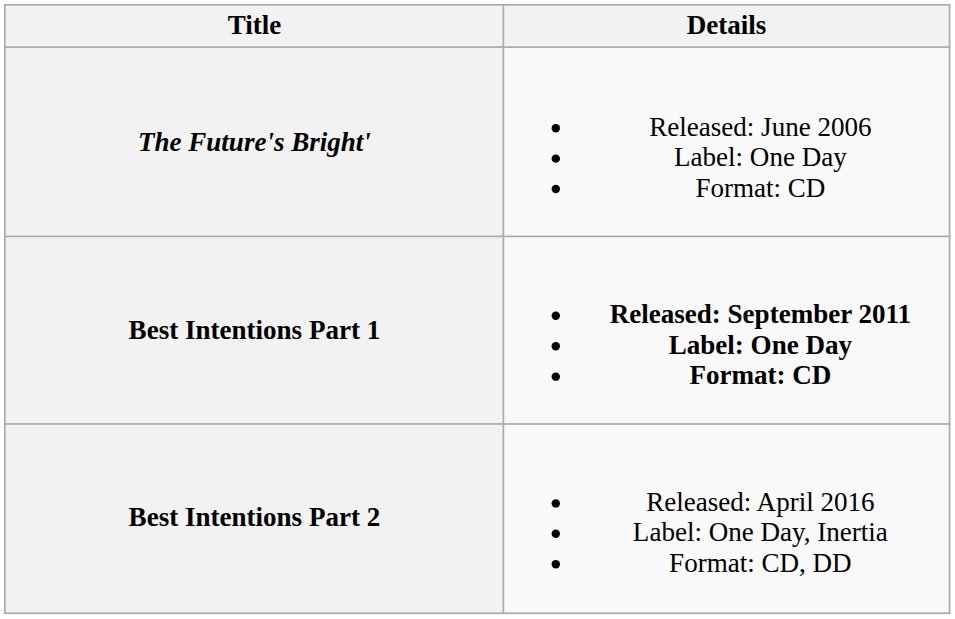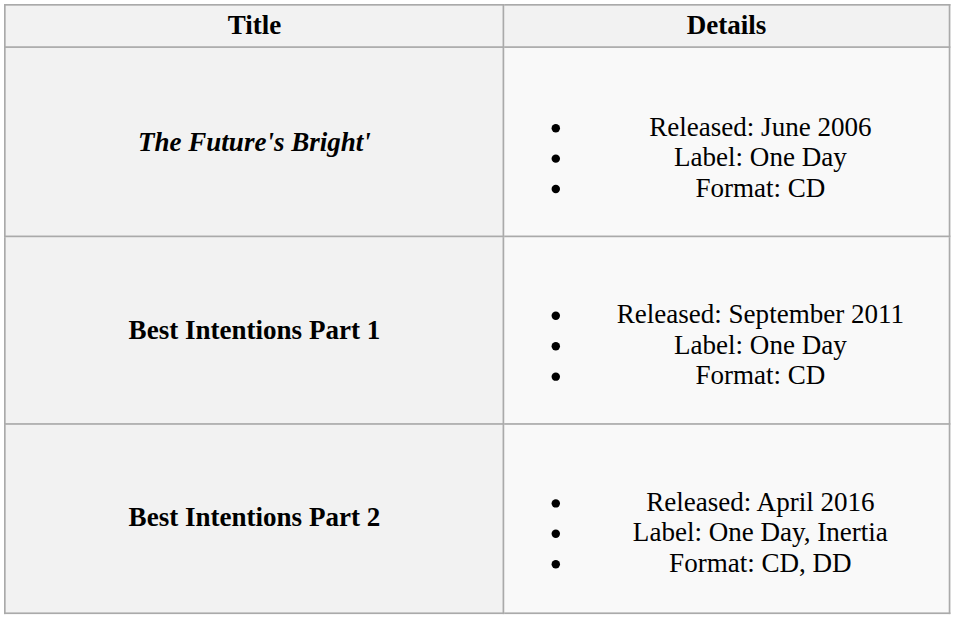Best Intentions Part 1 | Details: bold -> normal
